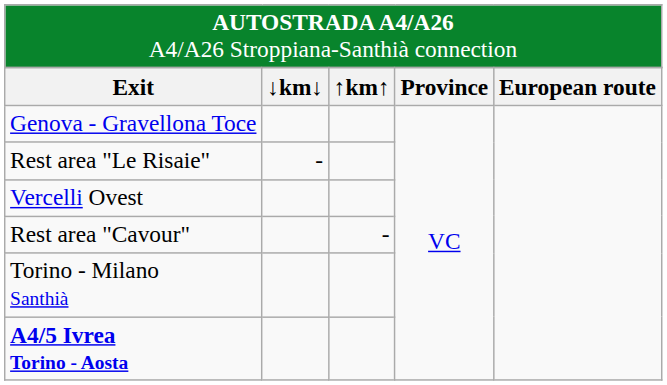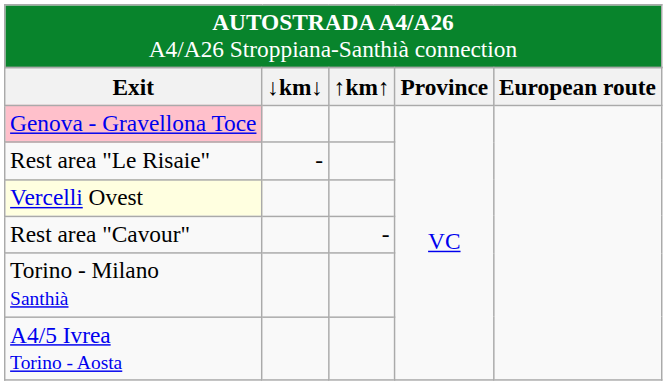Genova - Gravellona Toce | column 1: no background -> pink background
Vercelli Ovest | column 1: no background -> lightyellow background
A4/5 Ivrea Torino - Aosta | column 1: bold -> normal
